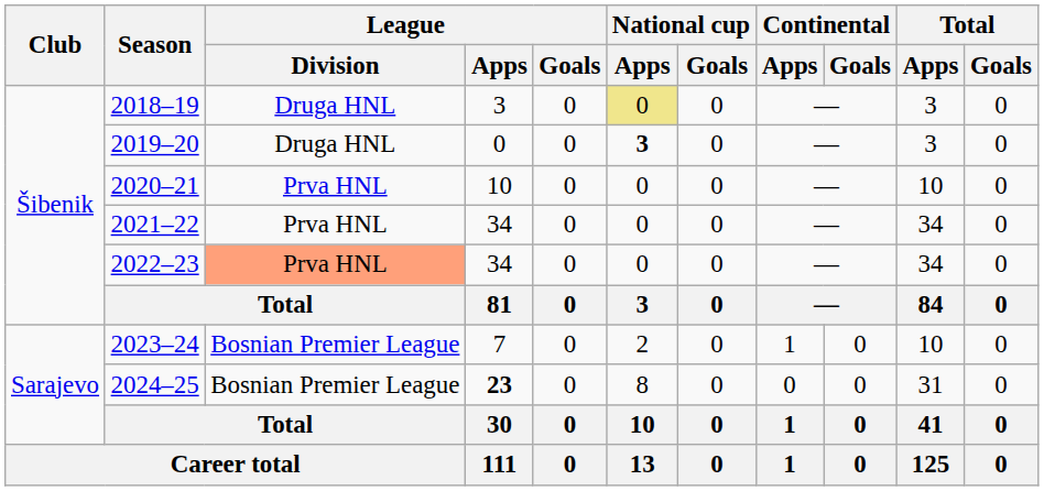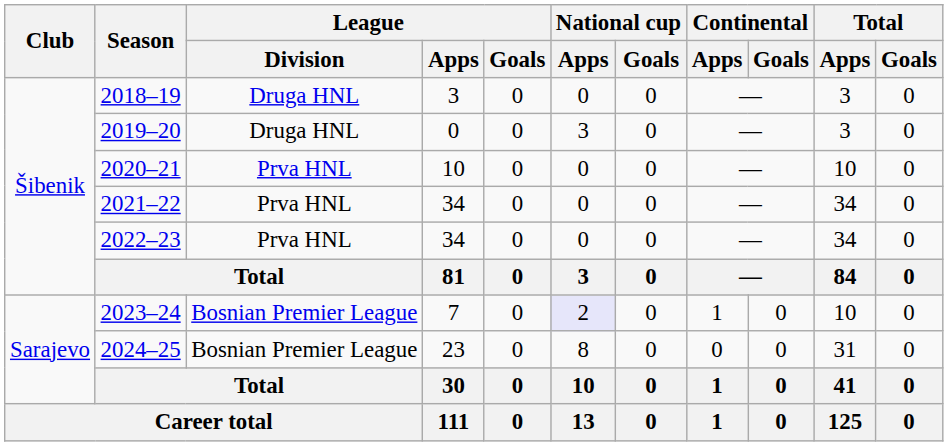2018–19 | National cup / Apps: khaki background -> no background
2019–20 | National cup / Apps: bold -> normal
2022–23 | League / Division: lightsalmon background -> no background
2023–24 | National cup / Apps: no background -> lavender background
2024–25 | League / Apps: bold -> normal
